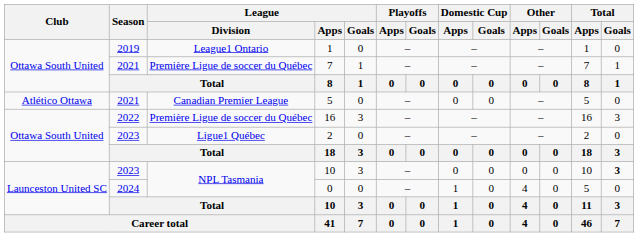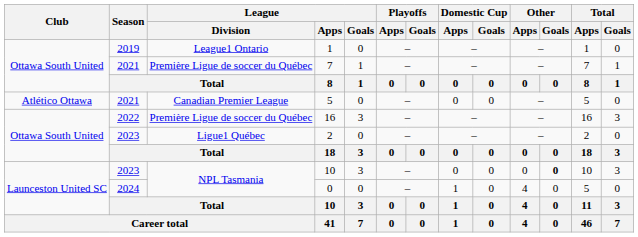2023 / 10 | Other / Goals: normal -> bold
2023 / 10 | Total / Goals: bold -> normal
